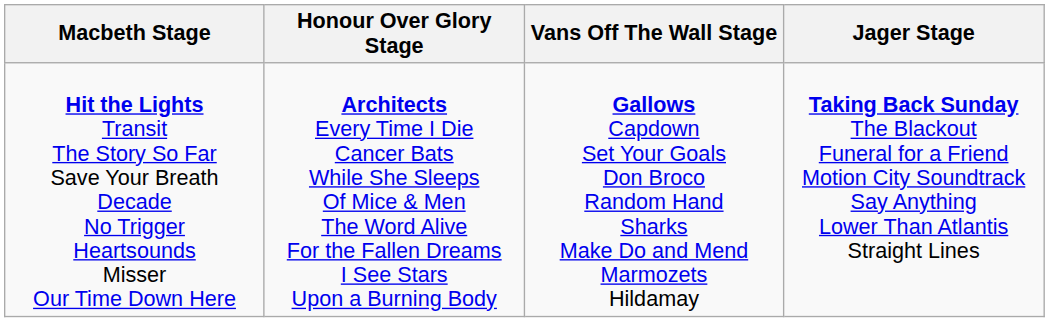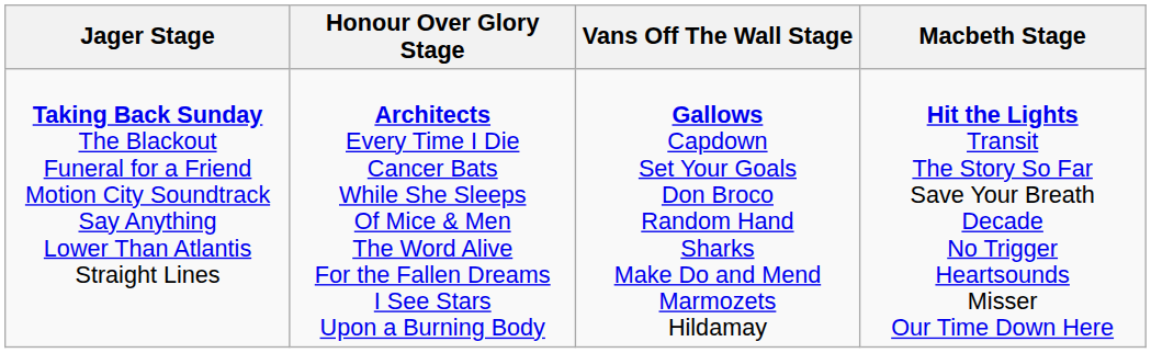columns swapped: Jager Stage <-> Macbeth Stage
